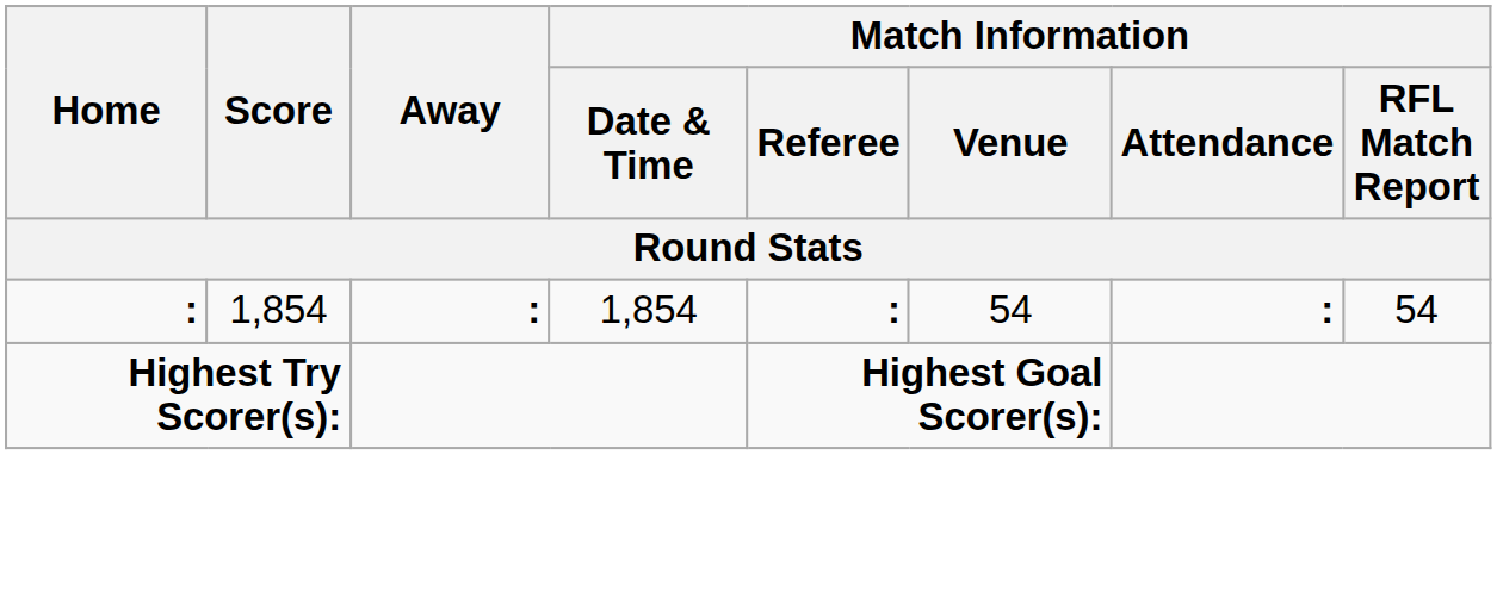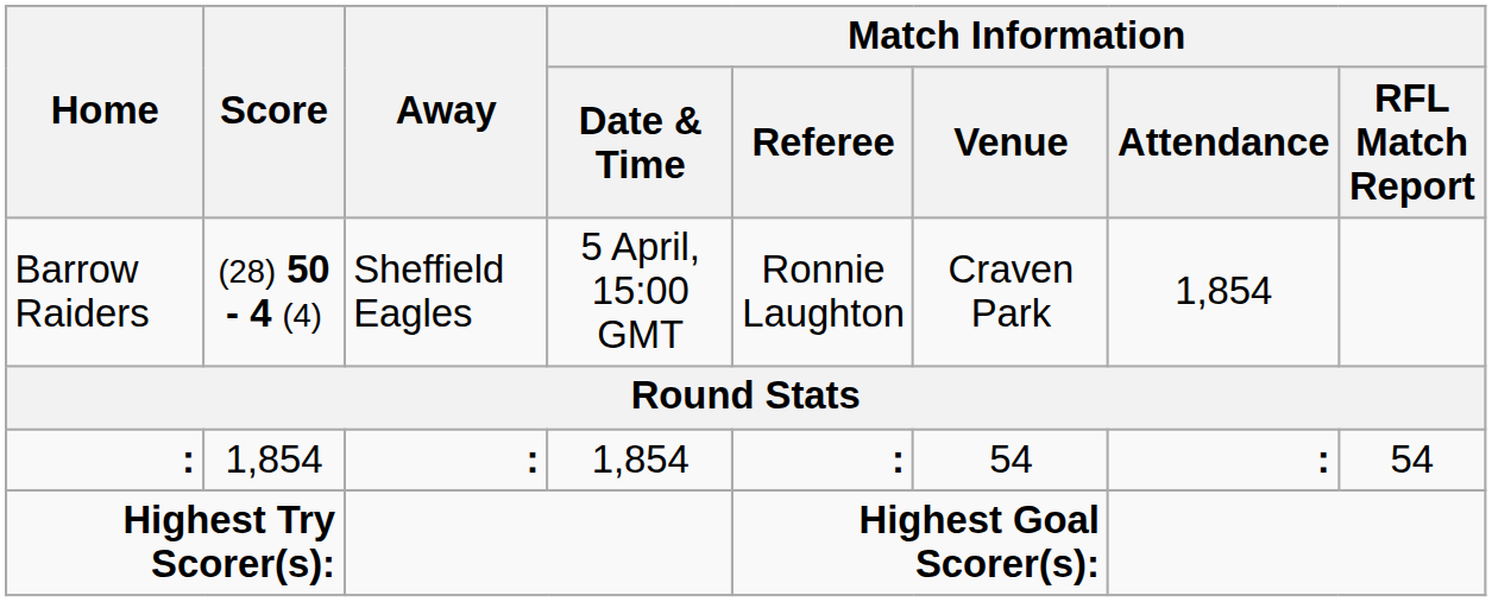+ row: Barrow Raiders | (28) 50 - 4 (4) | Sheffield Eagles | 5 April, 15:00 GMT | Ronnie Laughton | Craven Park | 1,854
